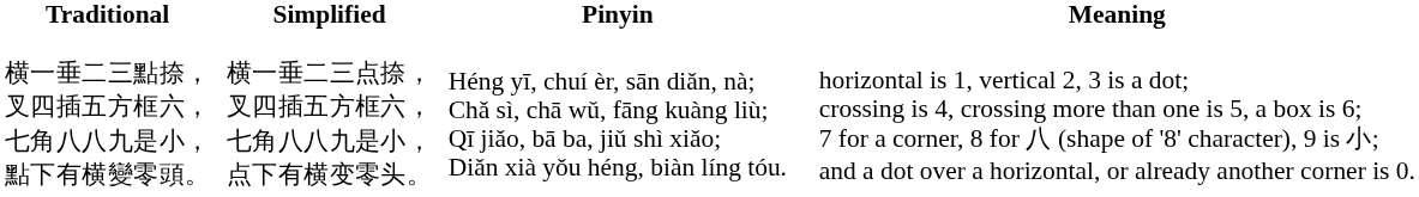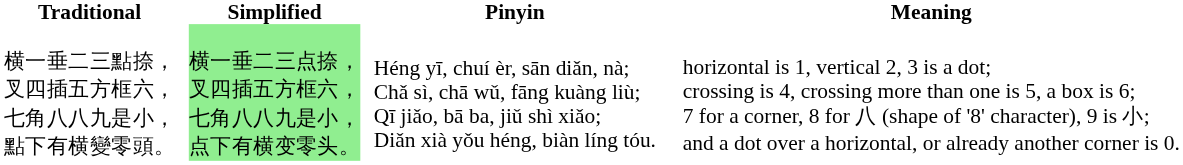横一垂二三點捺， 叉四插五方框六， 七角八八九是小， 點下有横變零頭。 | Simplified: no background -> lightgreen background
